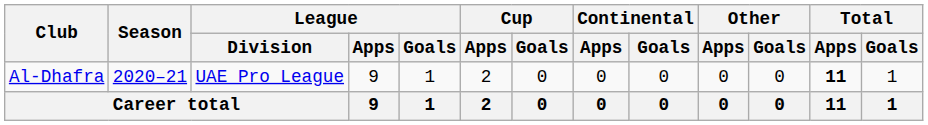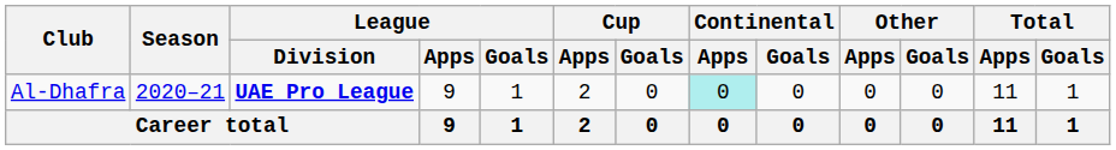Al-Dhafra | League / Division: normal -> bold
Al-Dhafra | Continental / Apps: no background -> paleturquoise background
Al-Dhafra | Total / Apps: bold -> normal
